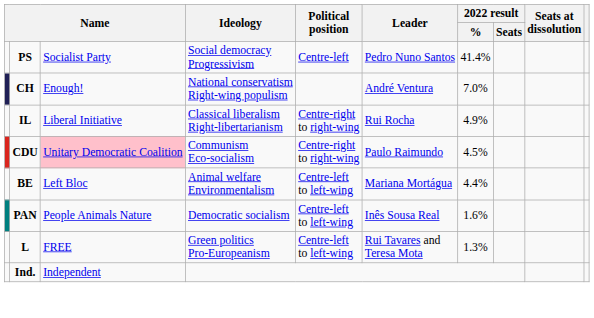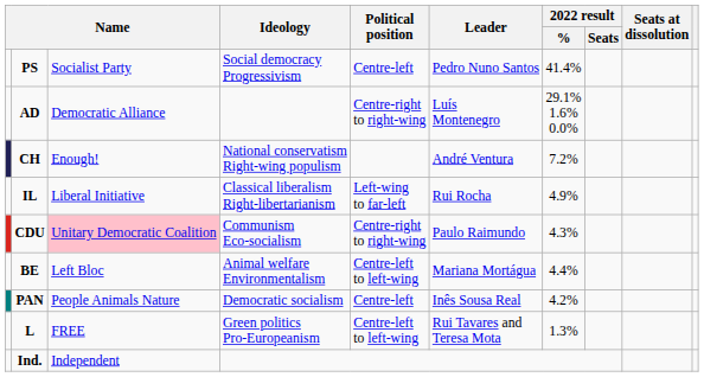+ row: AD | Democratic Alliance | Centre-right to right-wing | Luís Montenegro | 29.1% 1.6% 0.0%
CH | 2022 result / %: 7.0% -> 7.2%
IL | Political position: Centre-right to right-wing -> Left-wing to far-left
CDU | 2022 result / %: 4.5% -> 4.3%
PAN | Political position: Centre-left to left-wing -> Centre-left
PAN | 2022 result / %: 1.6% -> 4.2%
